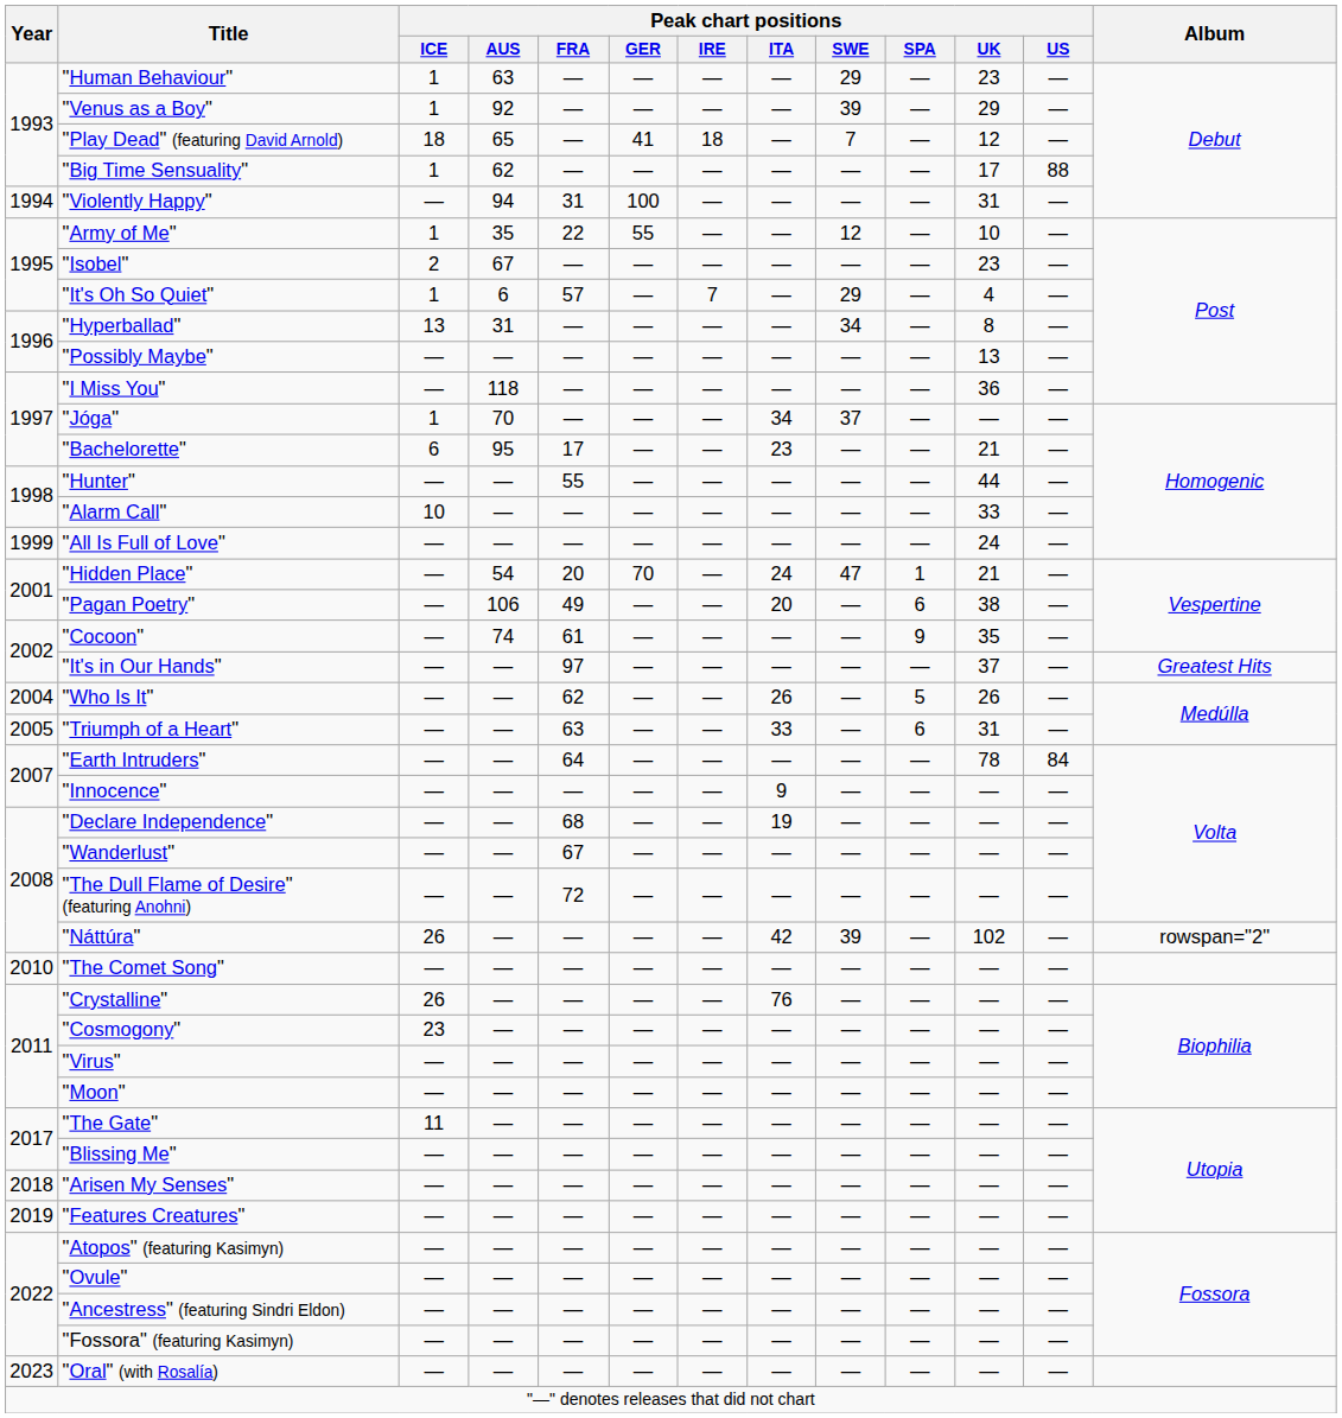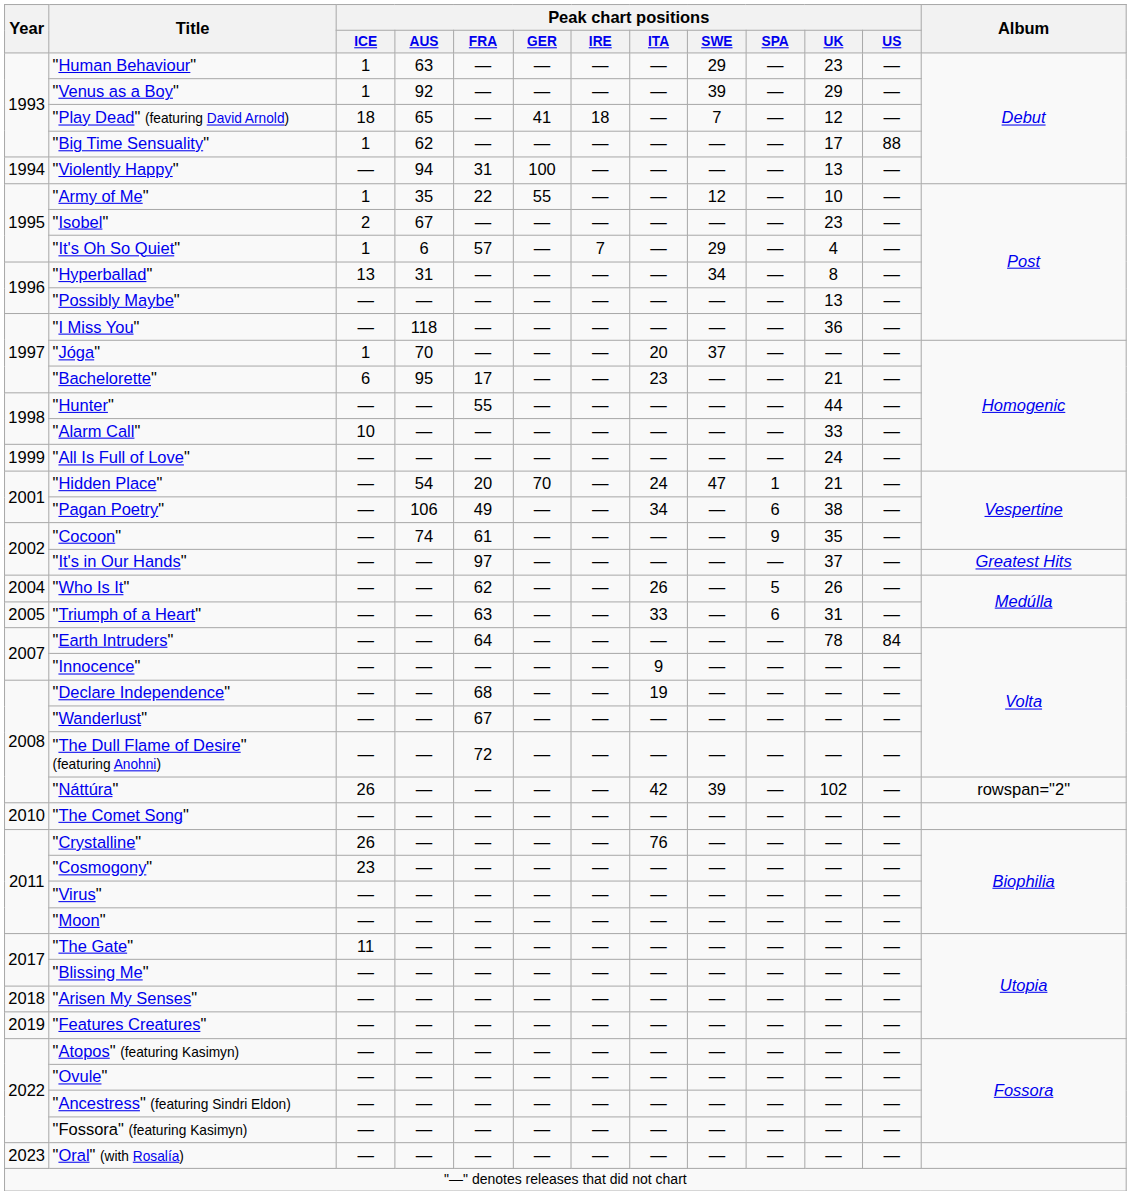"Violently Happy" | Peak chart positions / UK: 31 -> 13
"Jóga" | Peak chart positions / ITA: 34 -> 20
"Pagan Poetry" | Peak chart positions / ITA: 20 -> 34
